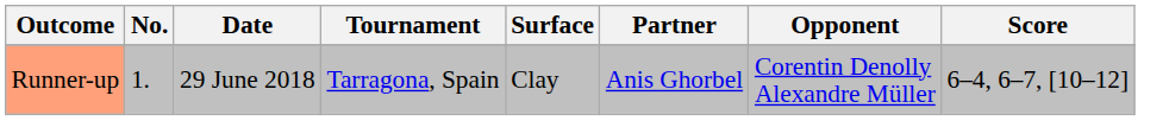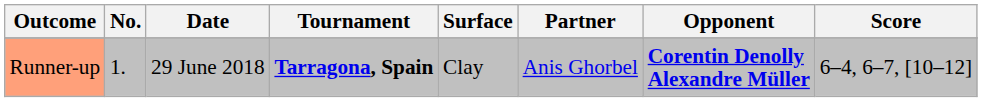Runner-up | Tournament: normal -> bold
Runner-up | Opponent: normal -> bold
